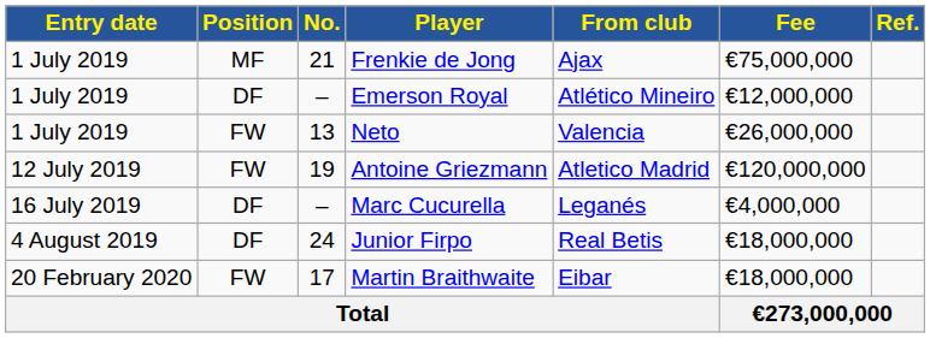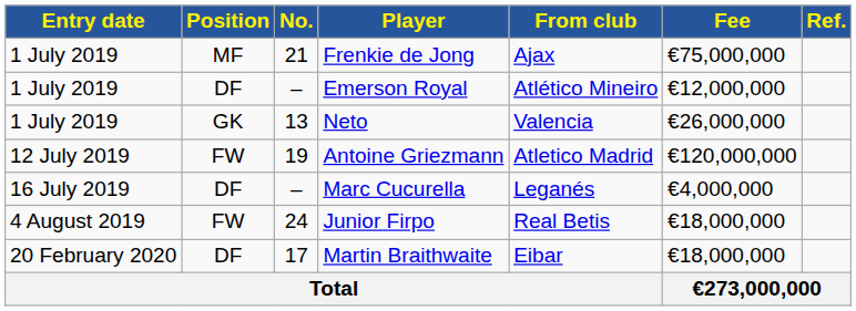Neto | Position: FW -> GK
Junior Firpo | Position: DF -> FW
Martin Braithwaite | Position: FW -> DF
